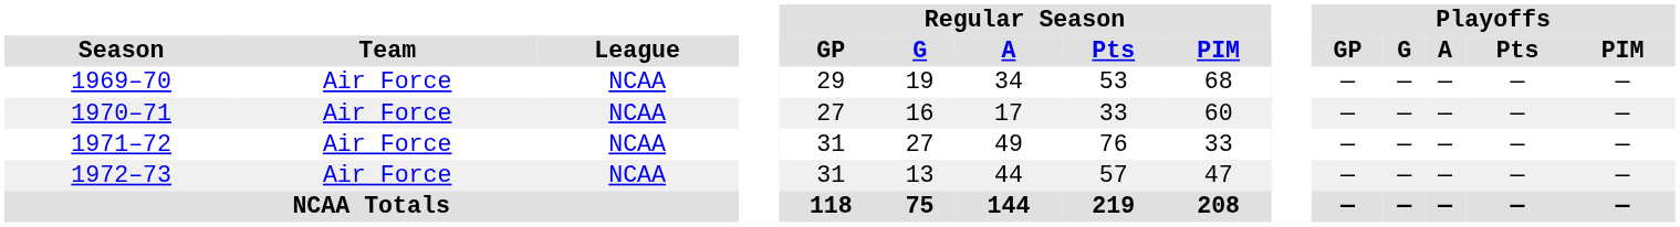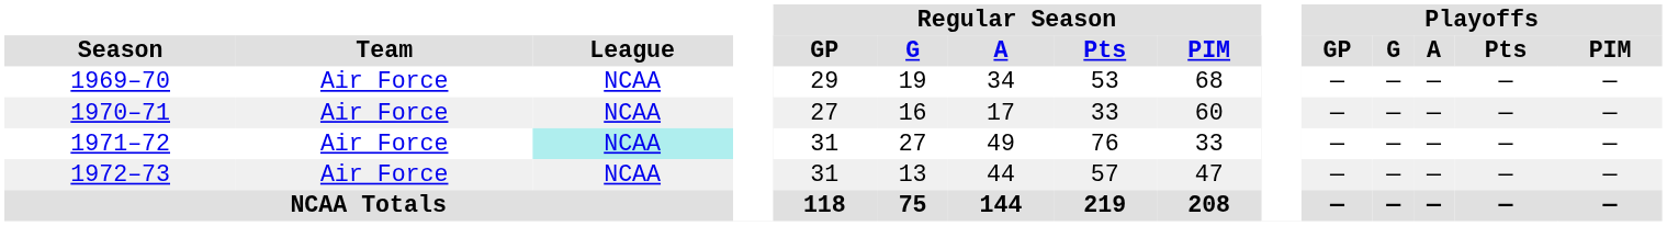1971–72 | League: no background -> paleturquoise background
